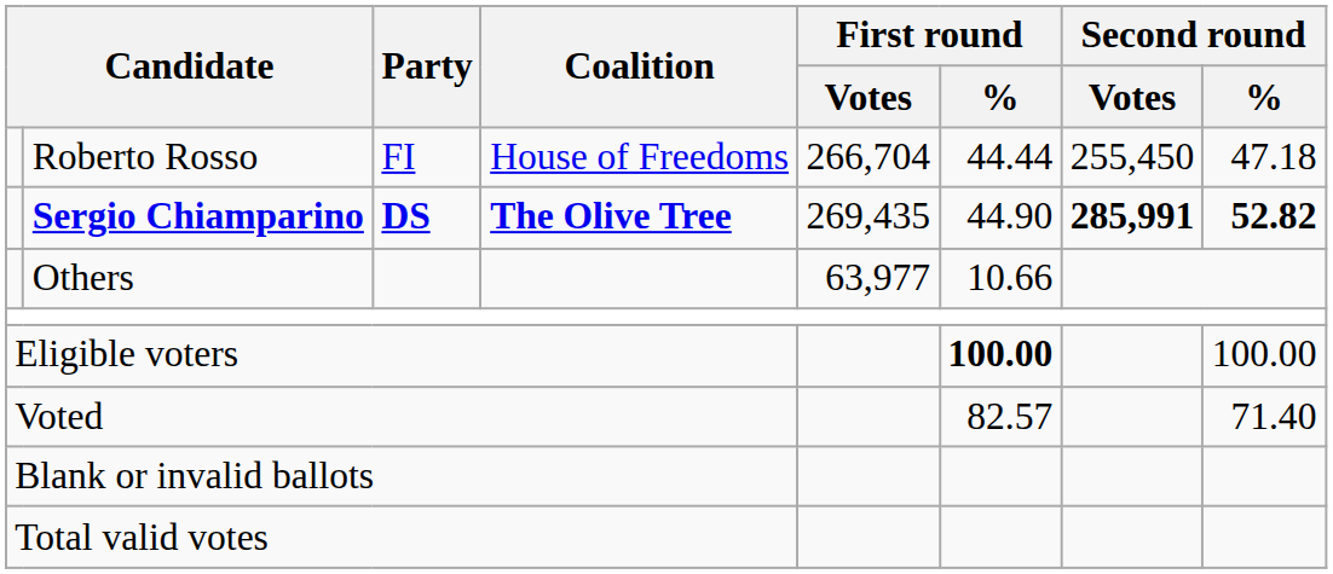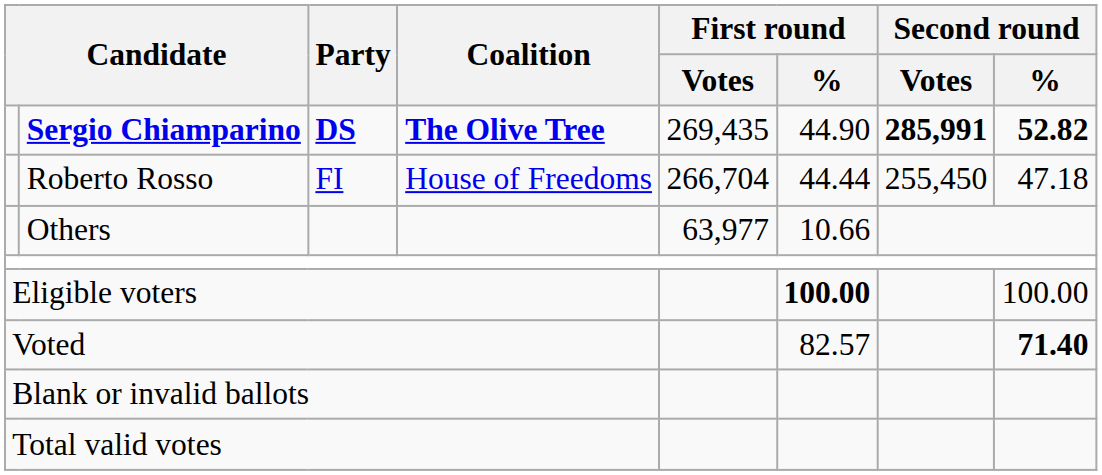rows swapped: Sergio Chiamparino <-> Roberto Rosso
Voted | Second round / %: normal -> bold
